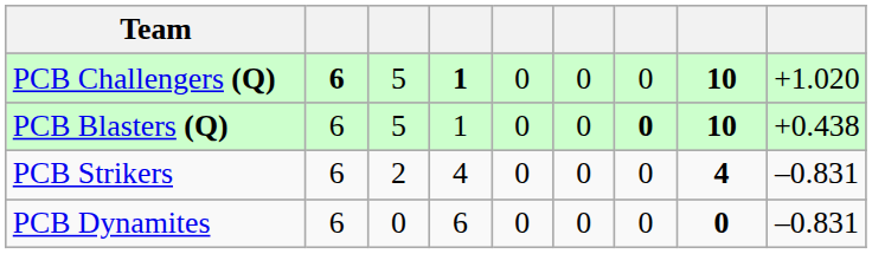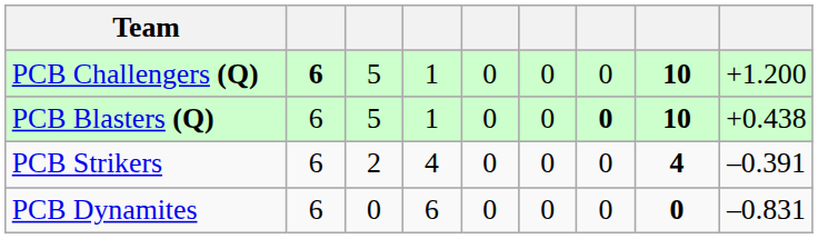PCB Challengers (Q) | column 4: bold -> normal
PCB Challengers (Q) | column 9: +1.020 -> +1.200
PCB Strikers | column 9: –0.831 -> –0.391
